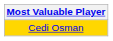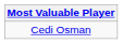row 2 | column 1: gold background -> no background
